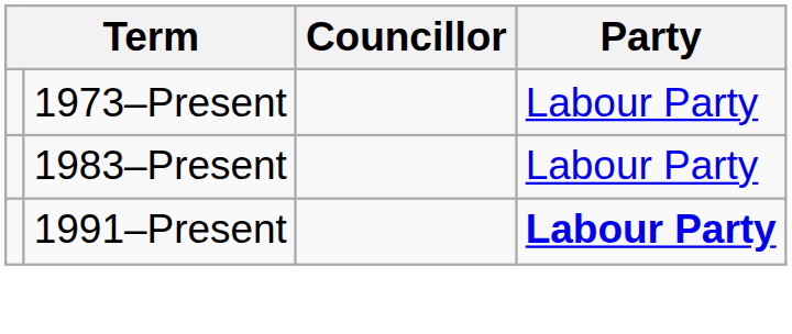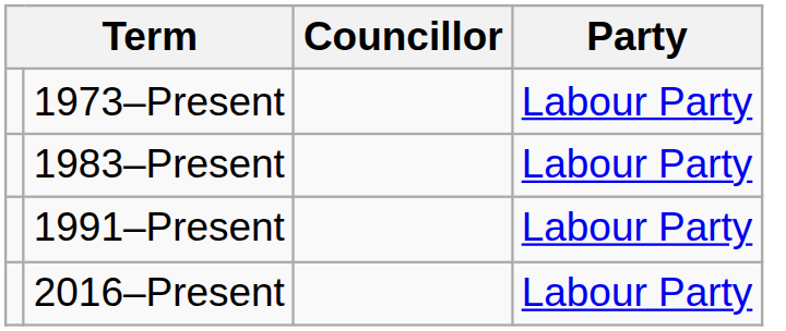1991–Present | Party: bold -> normal
+ row: 2016–Present | Labour Party
